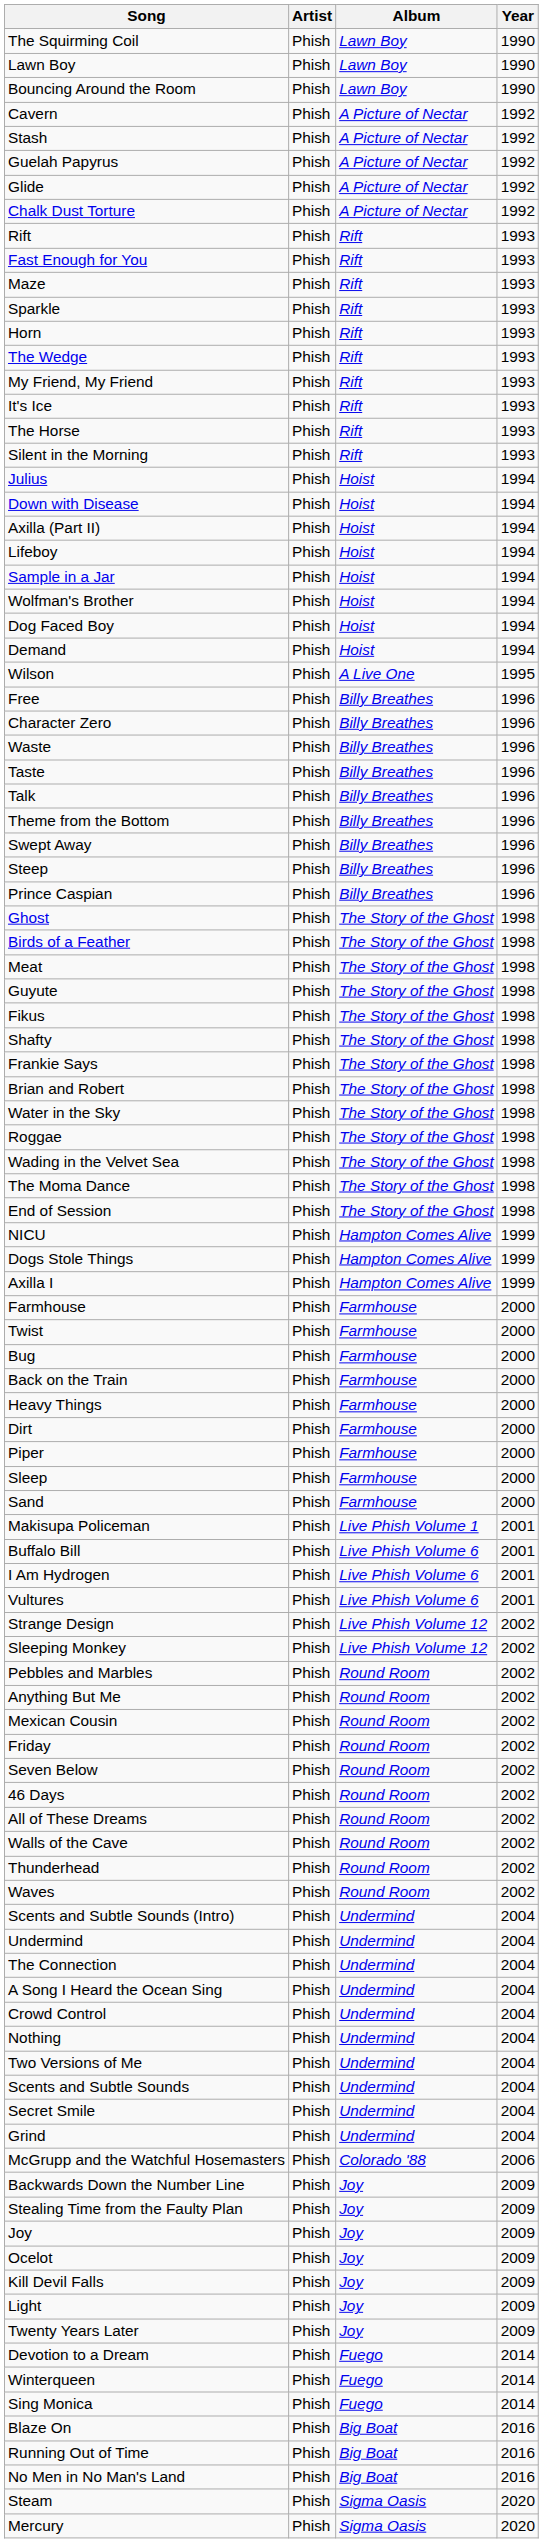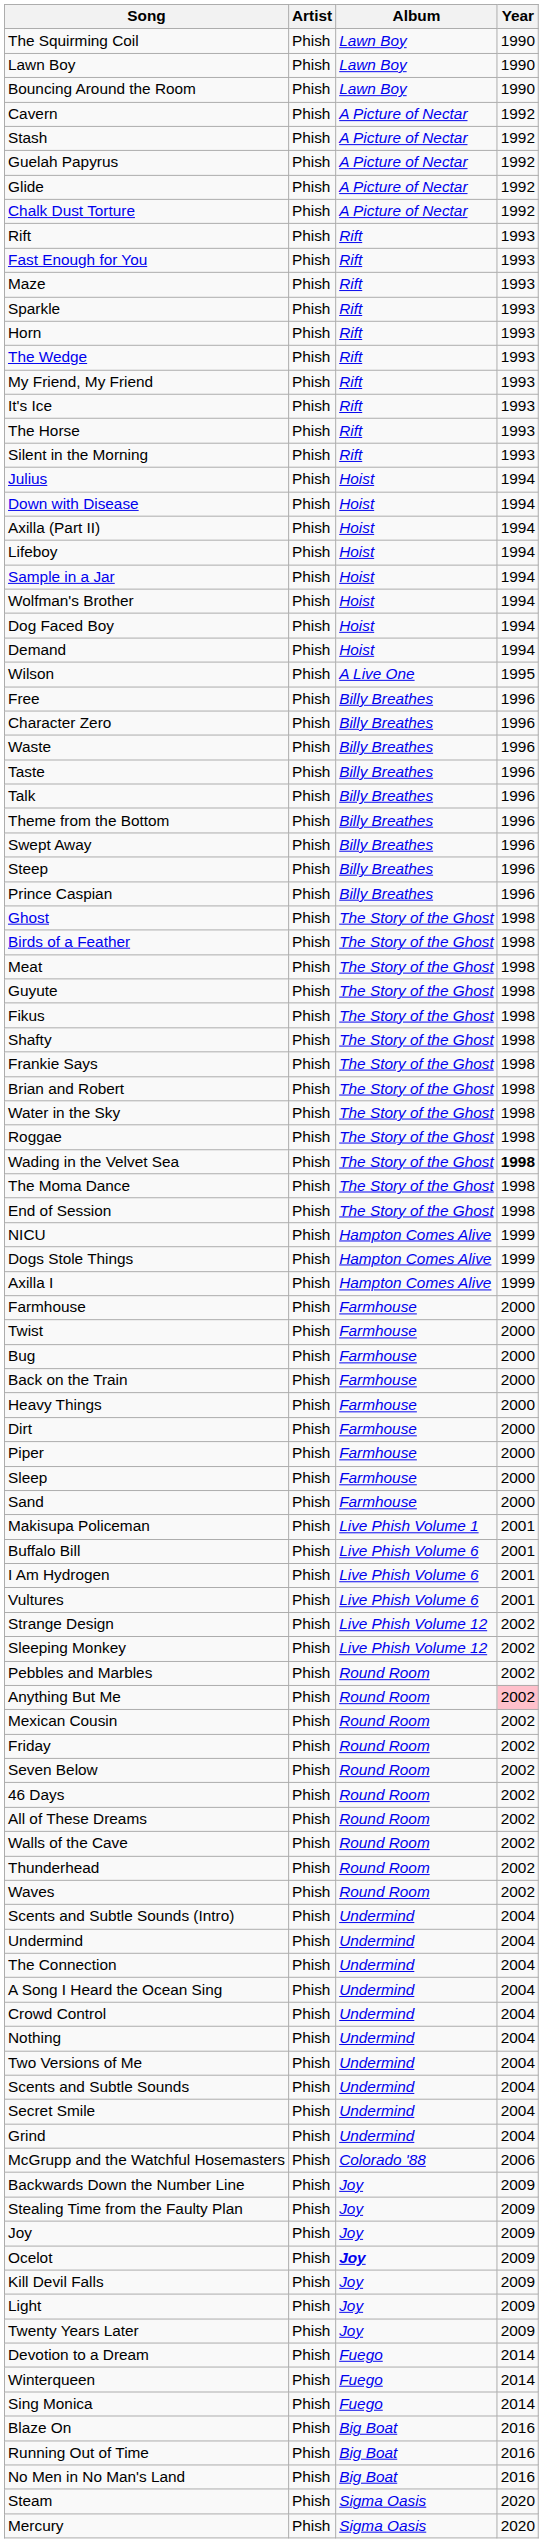Wading in the Velvet Sea | Year: normal -> bold
Anything But Me | Year: no background -> pink background
Ocelot | Album: normal -> bold
